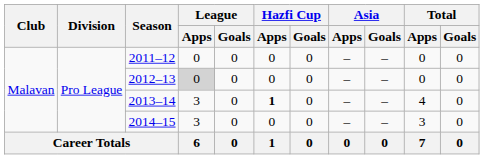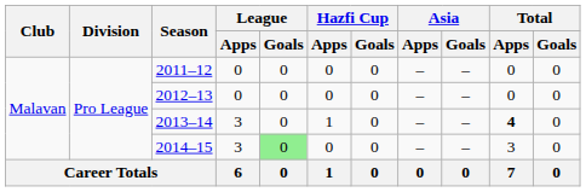2012–13 | League / Apps: lightgrey background -> no background
2013–14 | Hazfi Cup / Apps: bold -> normal
2013–14 | Total / Apps: normal -> bold
2014–15 | League / Goals: no background -> lightgreen background
